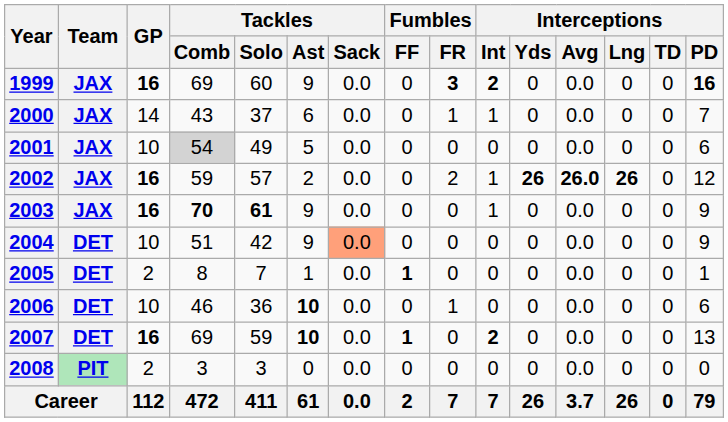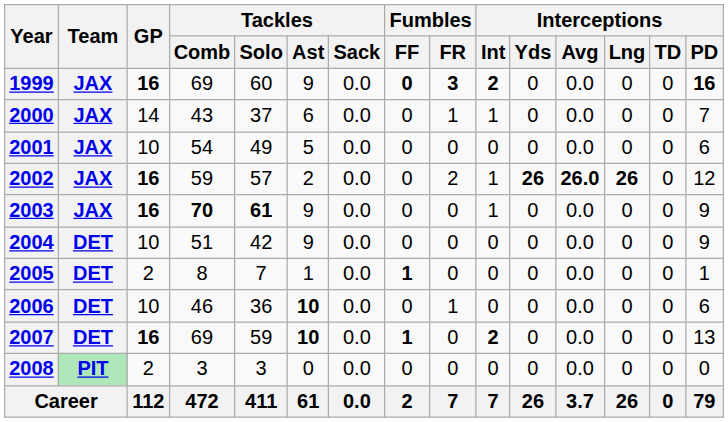1999 | Fumbles / FF: normal -> bold
2001 | Tackles / Comb: lightgrey background -> no background
2004 | Tackles / Sack: lightsalmon background -> no background
